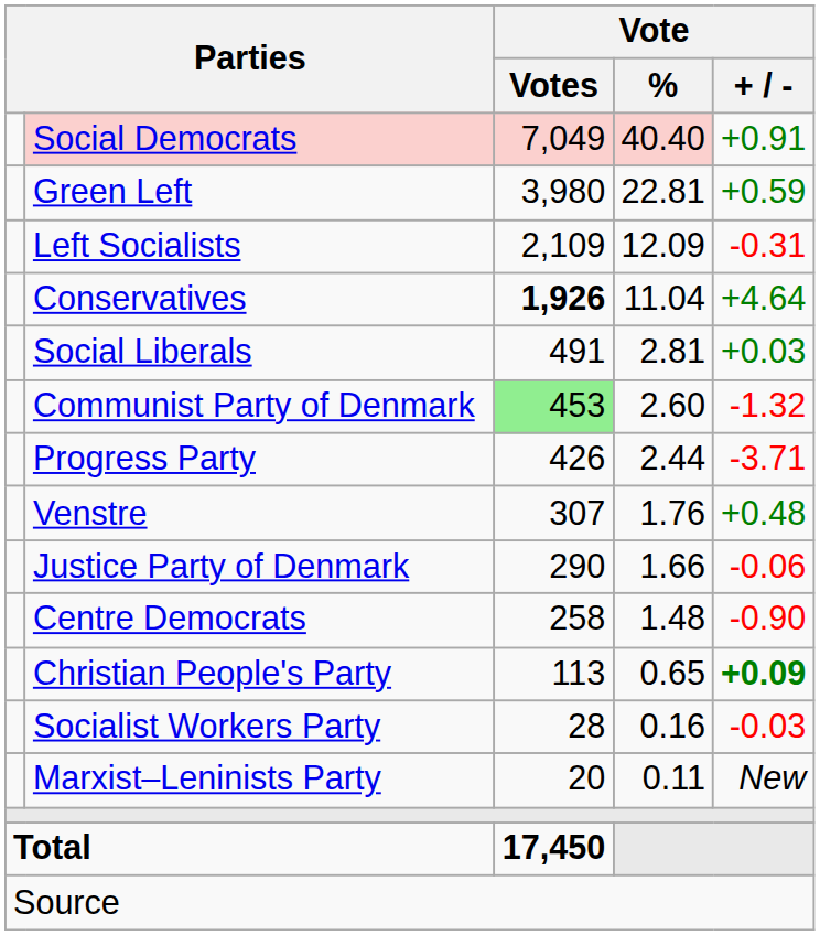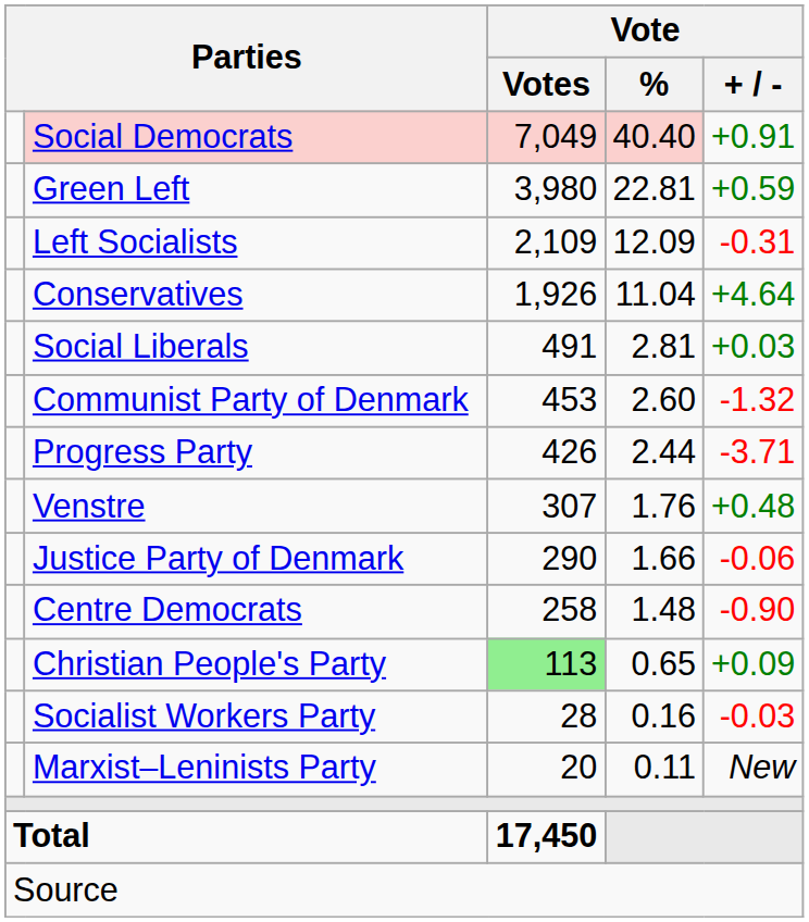Conservatives | Vote / Votes: bold -> normal
Communist Party of Denmark | Vote / Votes: lightgreen background -> no background
Christian People's Party | Vote / Votes: no background -> lightgreen background
Christian People's Party | Vote / + / -: bold -> normal
